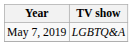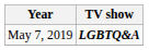May 7, 2019 | TV show: normal -> bold
